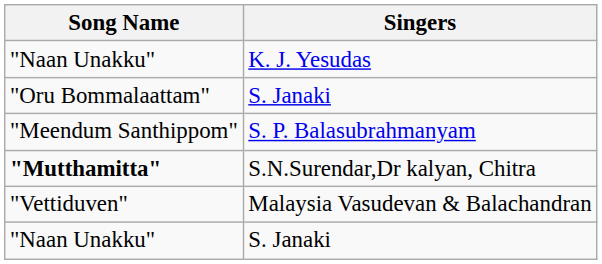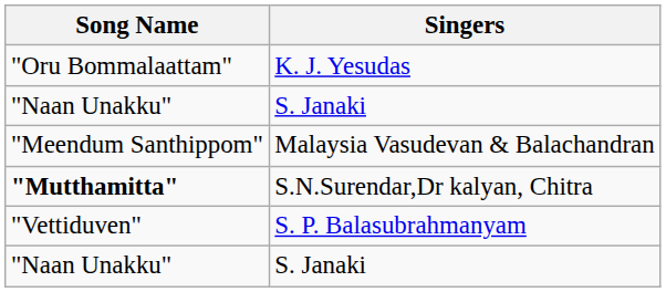row 2 | Song Name: "Naan Unakku" -> "Oru Bommalaattam"
row 3 | Song Name: "Oru Bommalaattam" -> "Naan Unakku"
row 4 | Singers: S. P. Balasubrahmanyam -> Malaysia Vasudevan & Balachandran
row 6 | Singers: Malaysia Vasudevan & Balachandran -> S. P. Balasubrahmanyam
